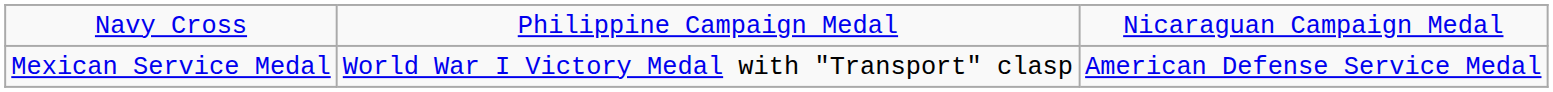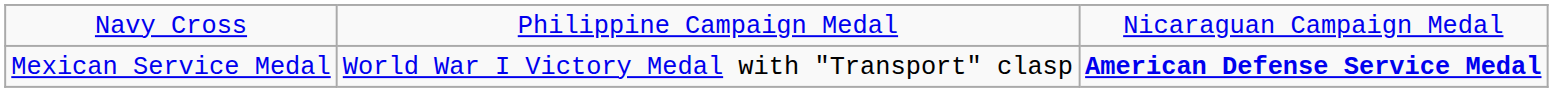Mexican Service Medal | column 3: normal -> bold
